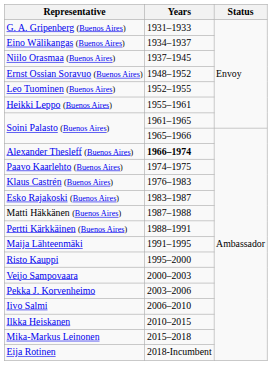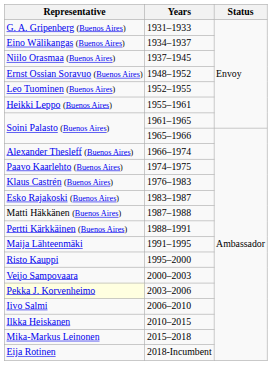Alexander Thesleff (Buenos Aires) | Years: bold -> normal
Pekka J. Korvenheimo | Representative: no background -> lightyellow background
